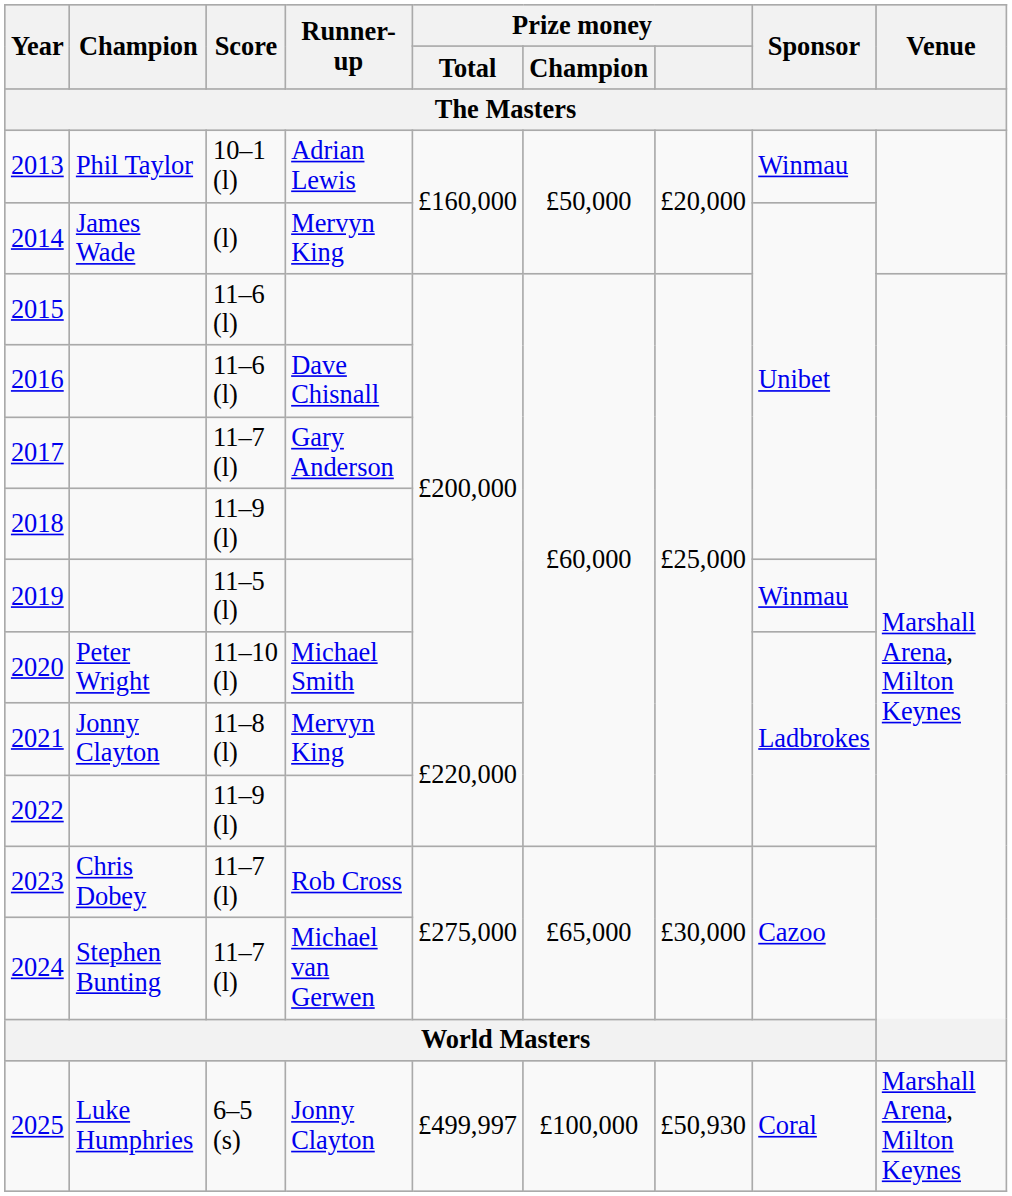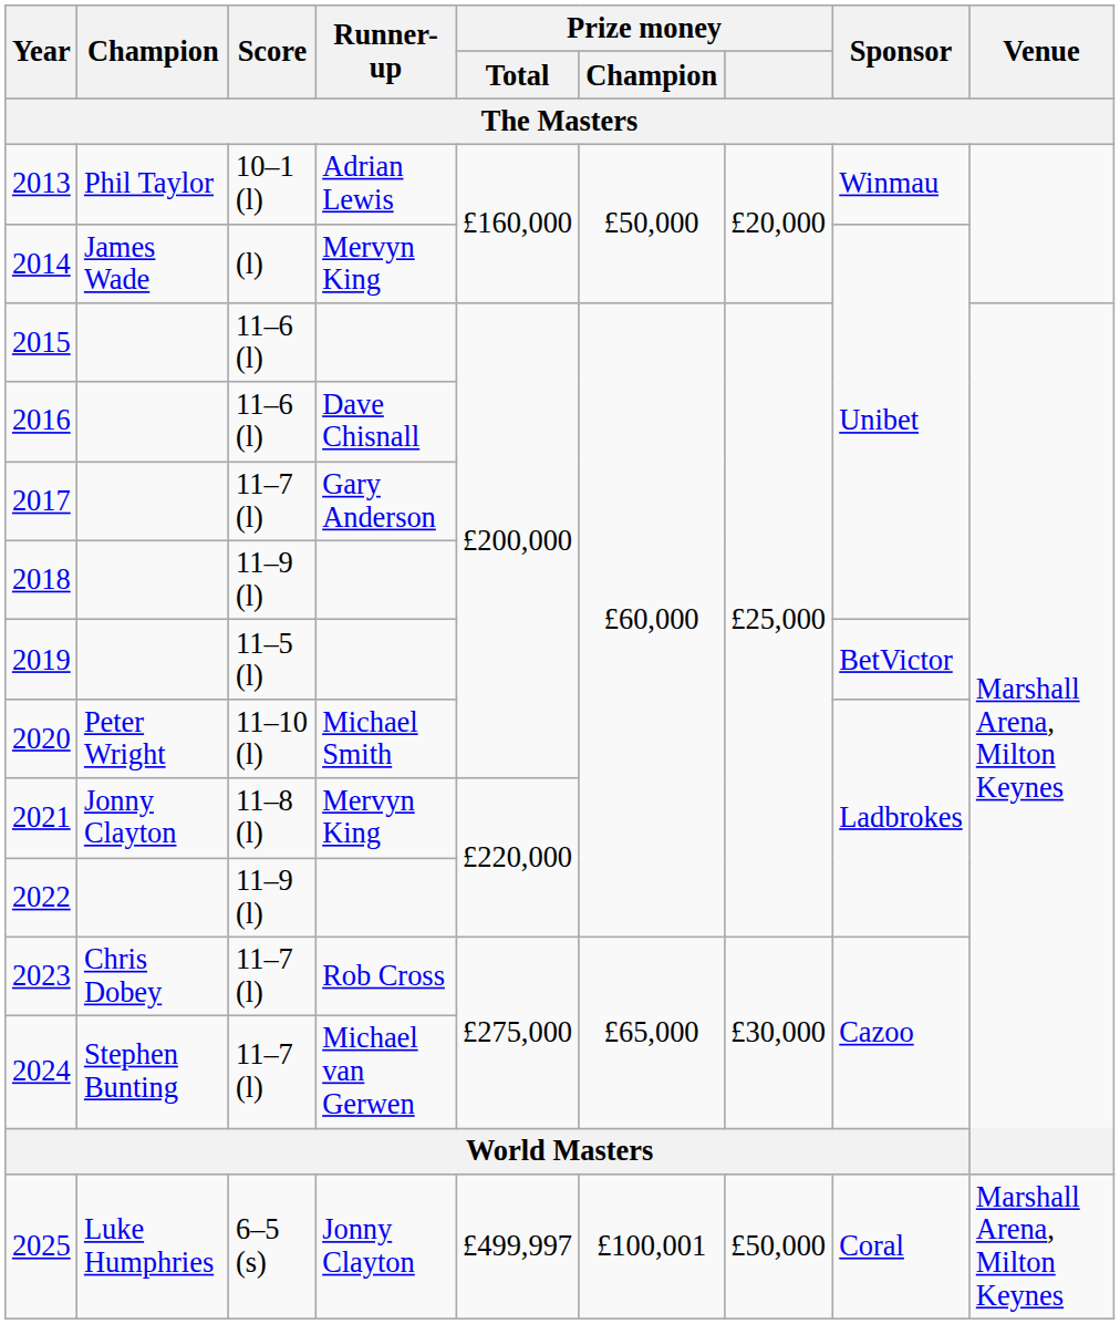2019 | Sponsor: Winmau -> BetVictor
2025 | Prize money / Champion: £100,000 -> £100,001
2025 | Prize money: £50,930 -> £50,000
